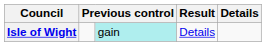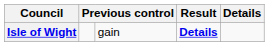Isle of Wight | column 3: paleturquoise background -> no background
Isle of Wight | column 4: normal -> bold
